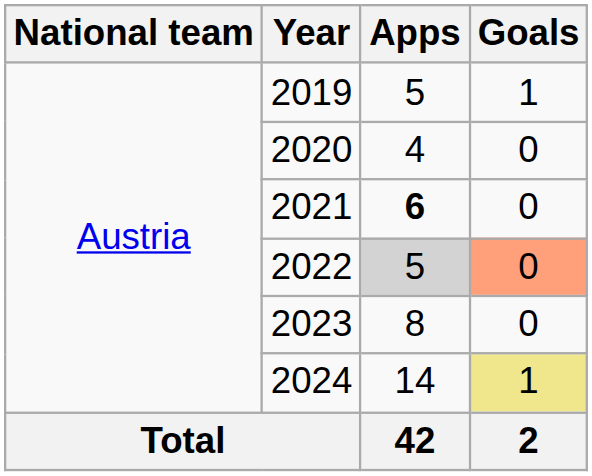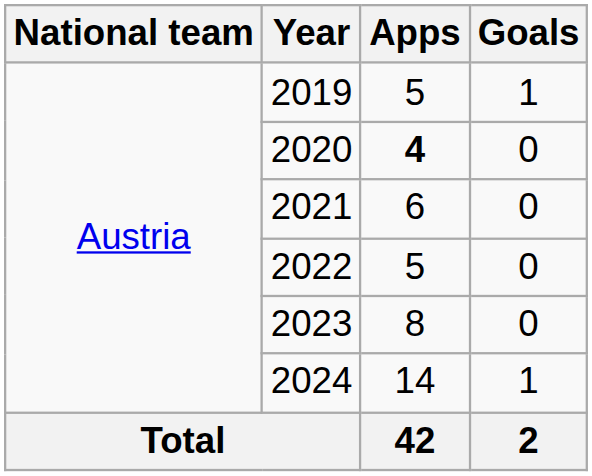2020 | Apps: normal -> bold
2021 | Apps: bold -> normal
2022 | Apps: lightgrey background -> no background
2022 | Goals: lightsalmon background -> no background
2024 | Goals: khaki background -> no background
